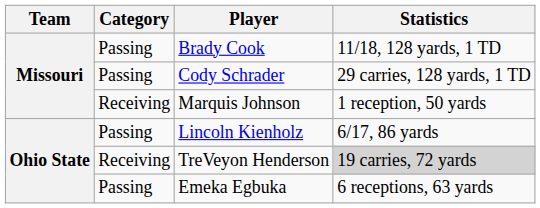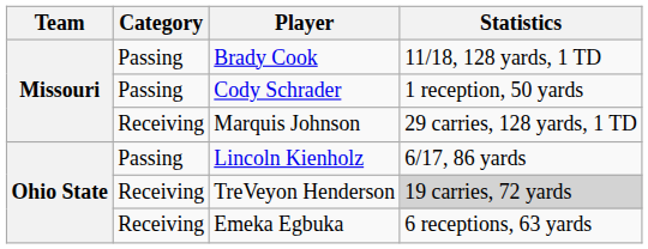Cody Schrader | Statistics: 29 carries, 128 yards, 1 TD -> 1 reception, 50 yards
Marquis Johnson | Statistics: 1 reception, 50 yards -> 29 carries, 128 yards, 1 TD
Emeka Egbuka | Category: Passing -> Receiving
